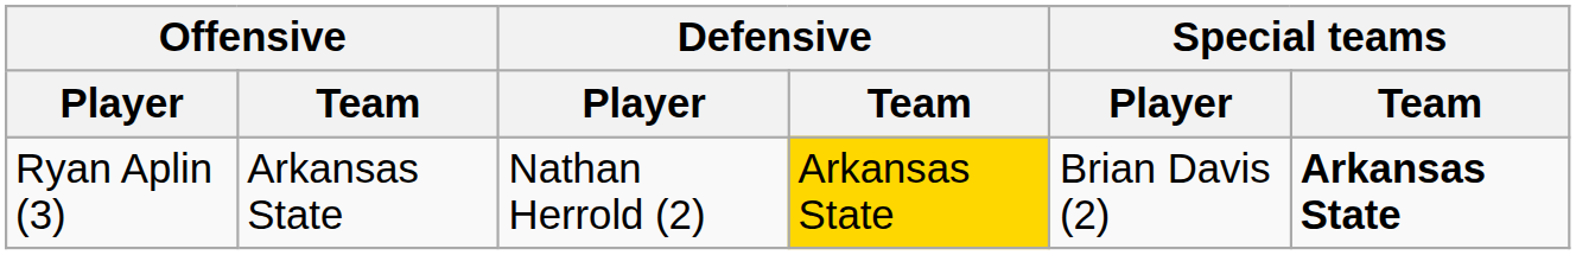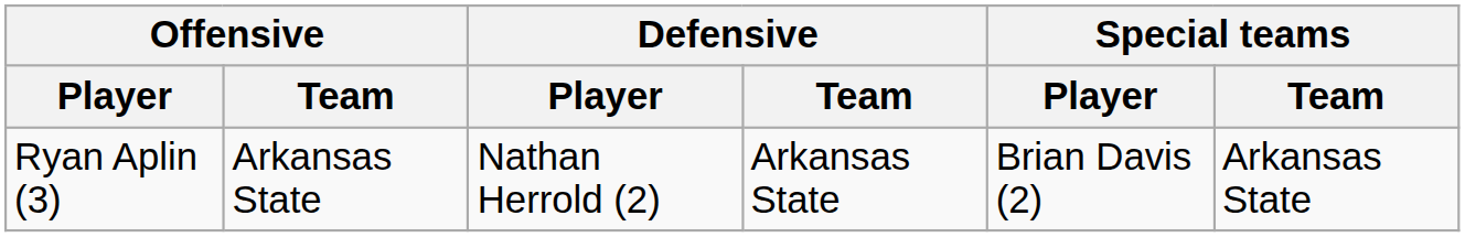Ryan Aplin (3) | Defensive / Team: gold background -> no background
Ryan Aplin (3) | Special teams / Team: bold -> normal
